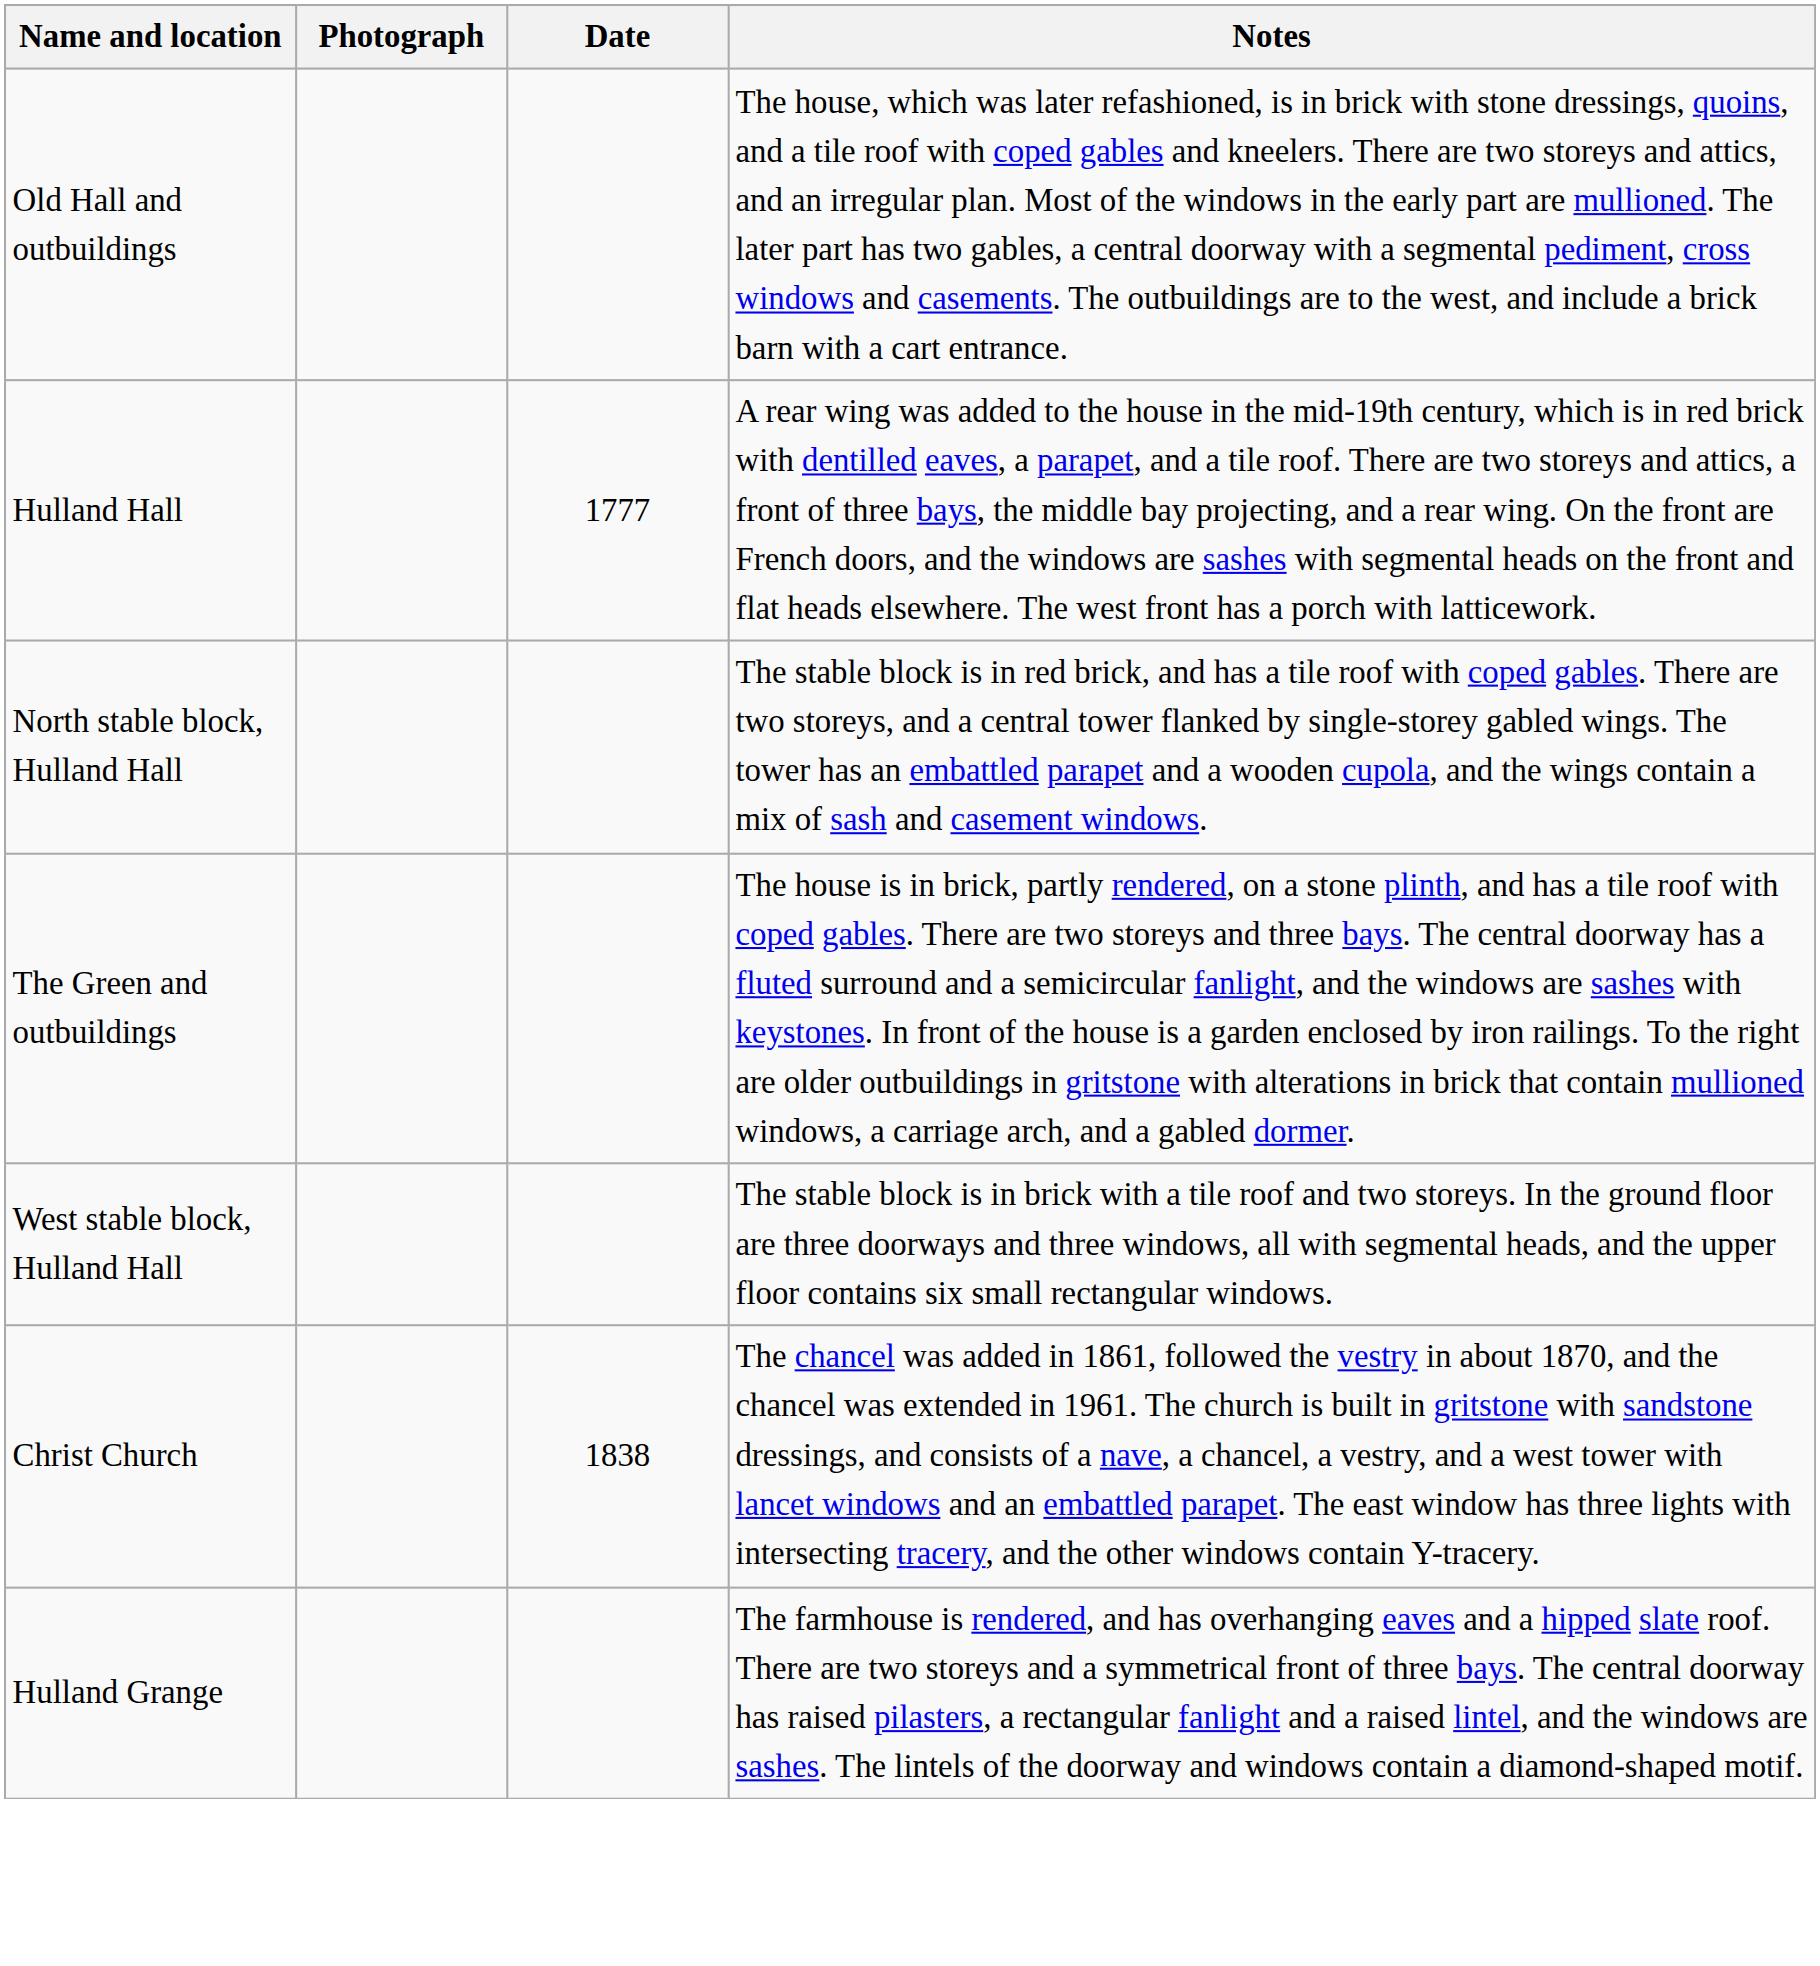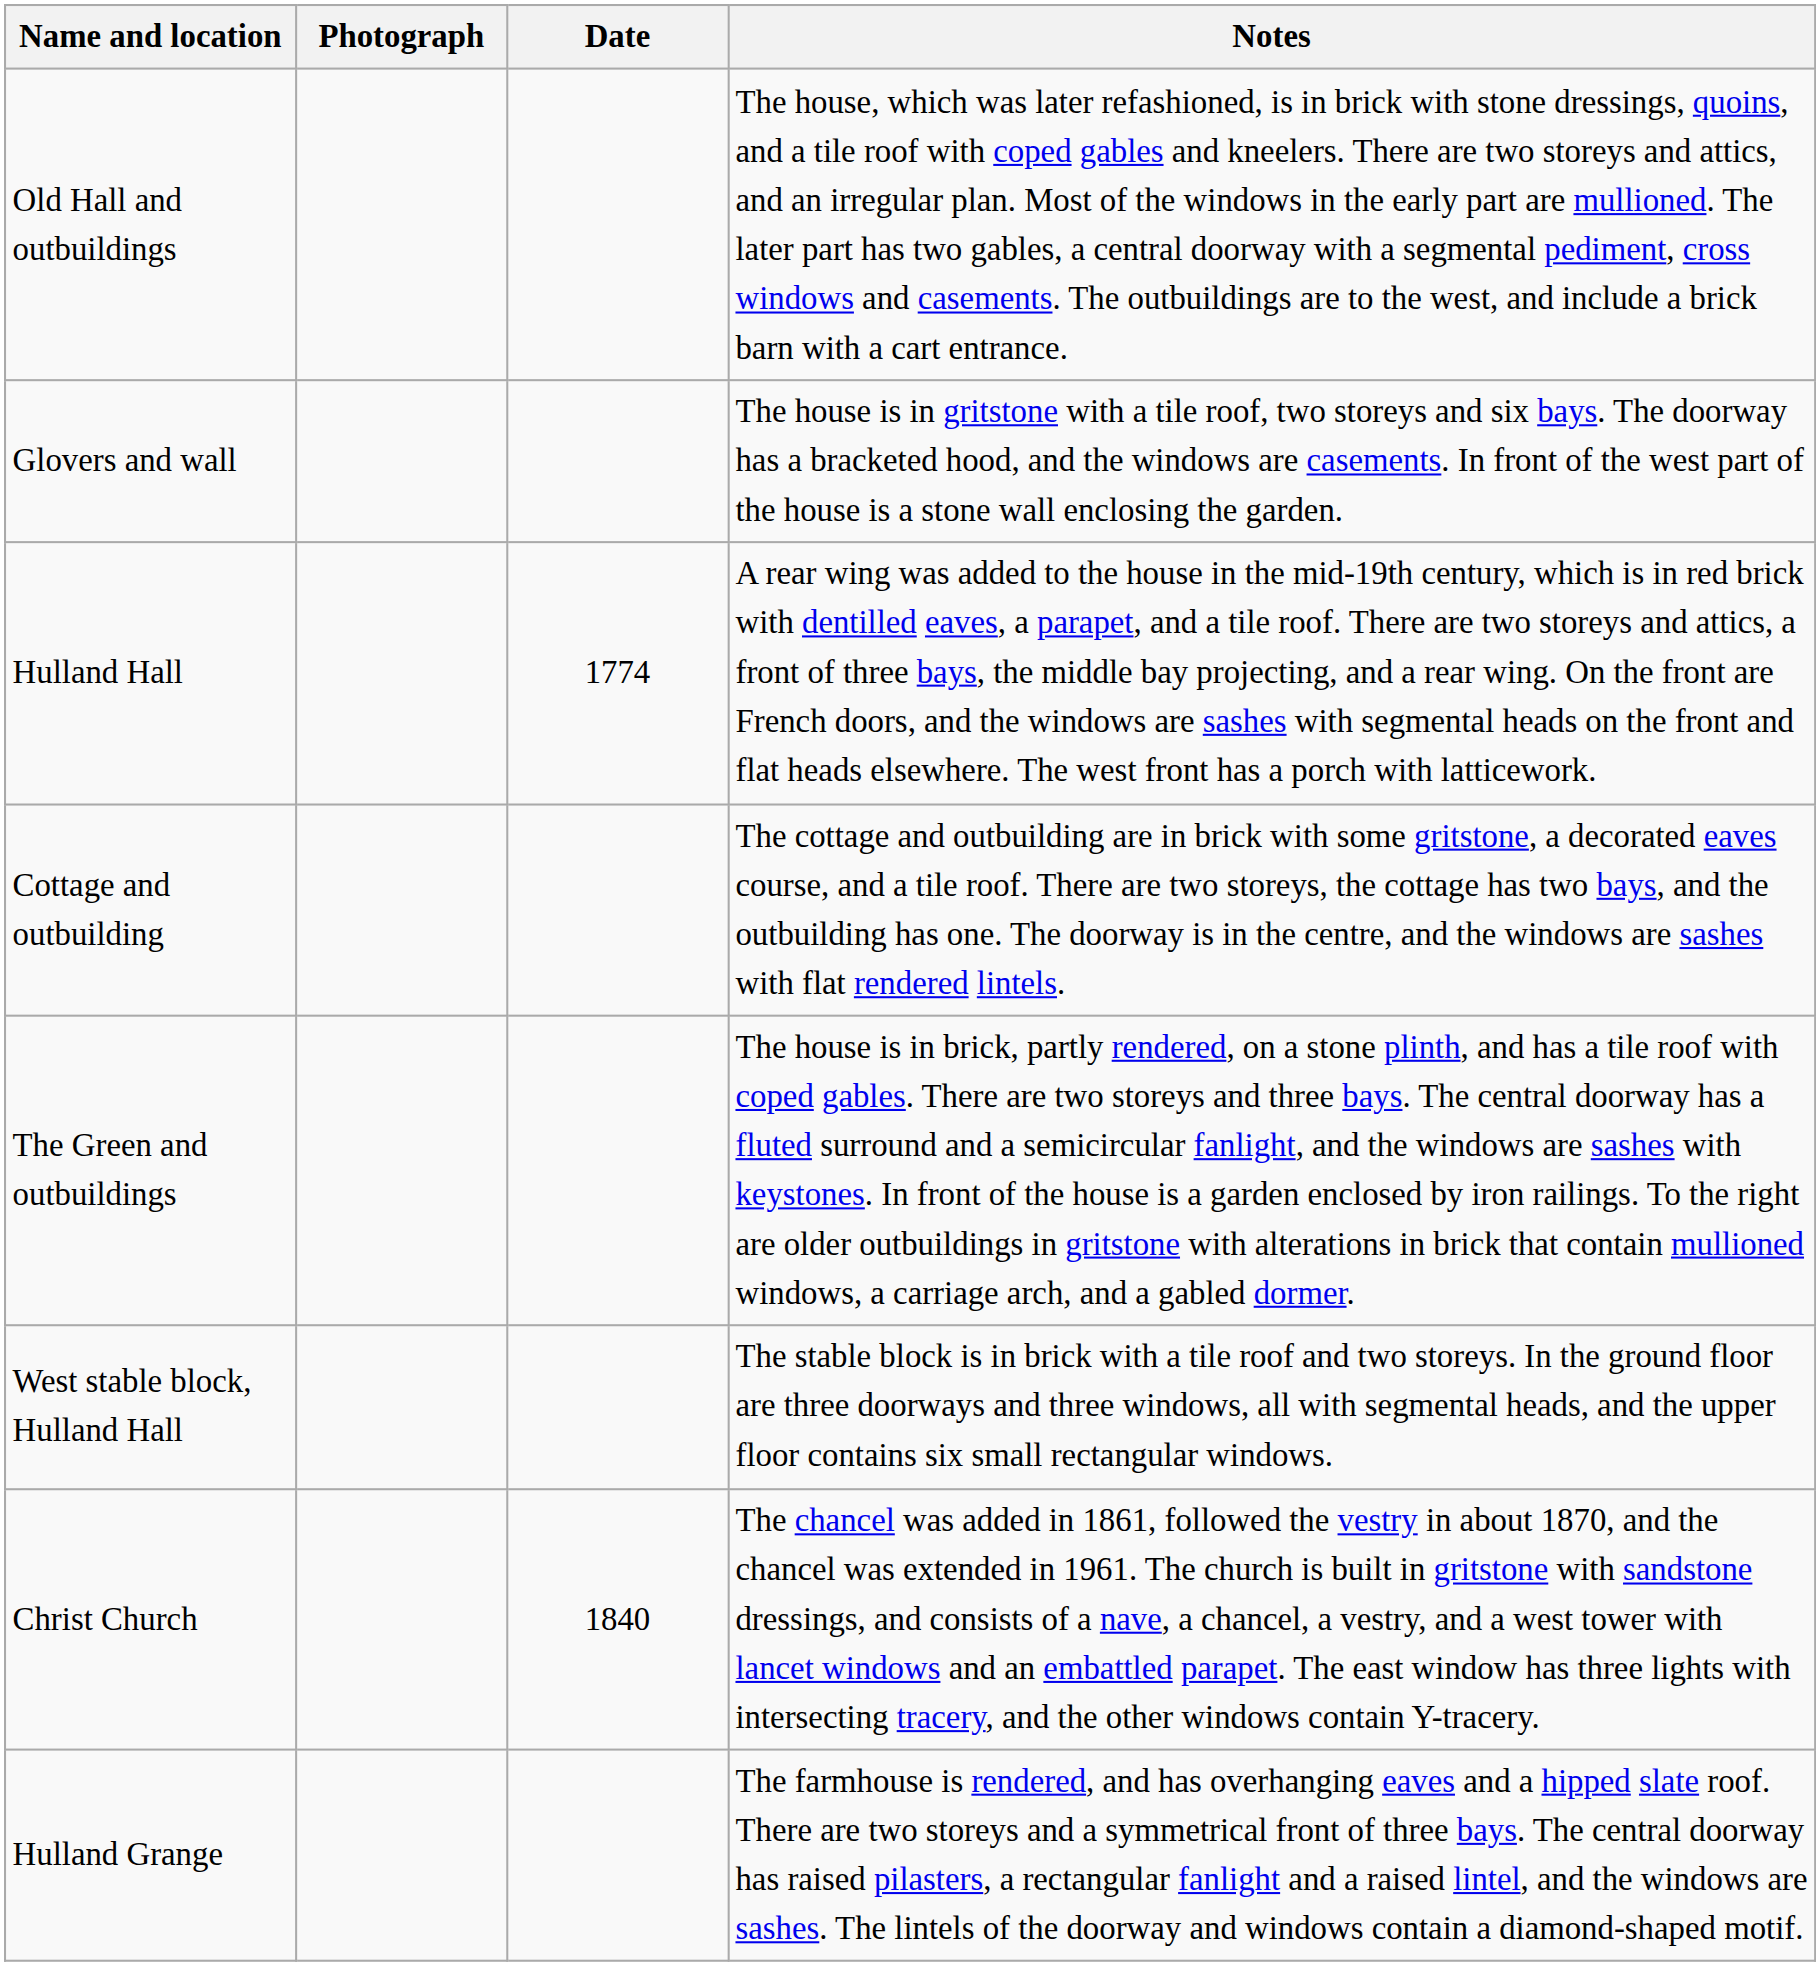+ row: Glovers and wall | The house is in gritstone with a tile roof, two storeys and six bays. The doorway has a bracketed hood, and the windows are casements. In front of the west part of the house is a stone wall enclosing the garden.
Hulland Hall | Date: 1777 -> 1774
- row: North stable block, Hulland Hall | The stable block is in red brick, and has a tile roof with coped gables. There are two storeys, and a central tower flanked by single-storey gabled wings. The tower has an embattled parapet and a wooden cupola, and the wings contain a mix of sash and casement windows.
+ row: Cottage and outbuilding | The cottage and outbuilding are in brick with some gritstone, a decorated eaves course, and a tile roof. There are two storeys, the cottage has two bays, and the outbuilding has one. The doorway is in the centre, and the windows are sashes with flat rendered lintels.
Christ Church | Date: 1838 -> 1840
